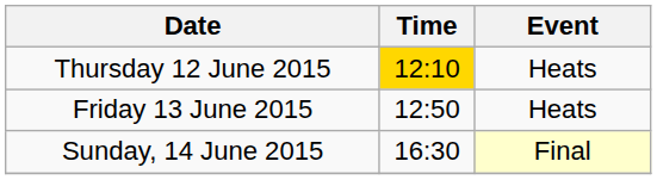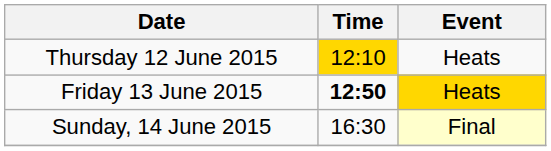Friday 13 June 2015 | Time: normal -> bold
Friday 13 June 2015 | Event: no background -> gold background
